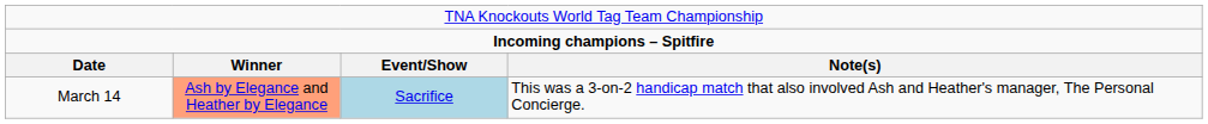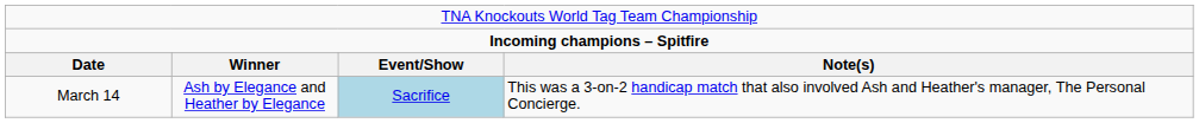March 14 | column 2: lightsalmon background -> no background
